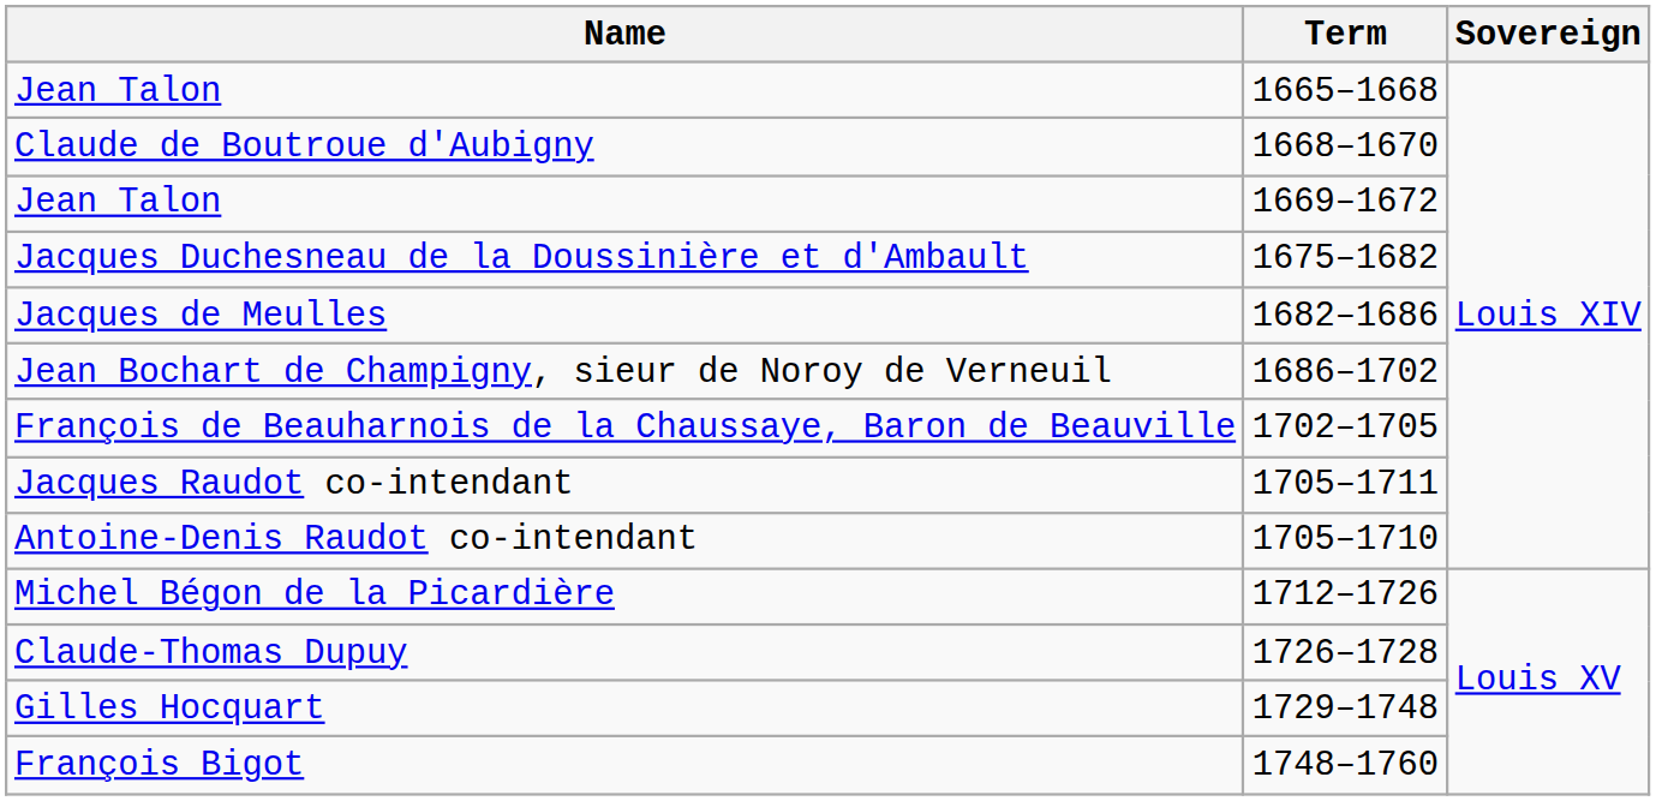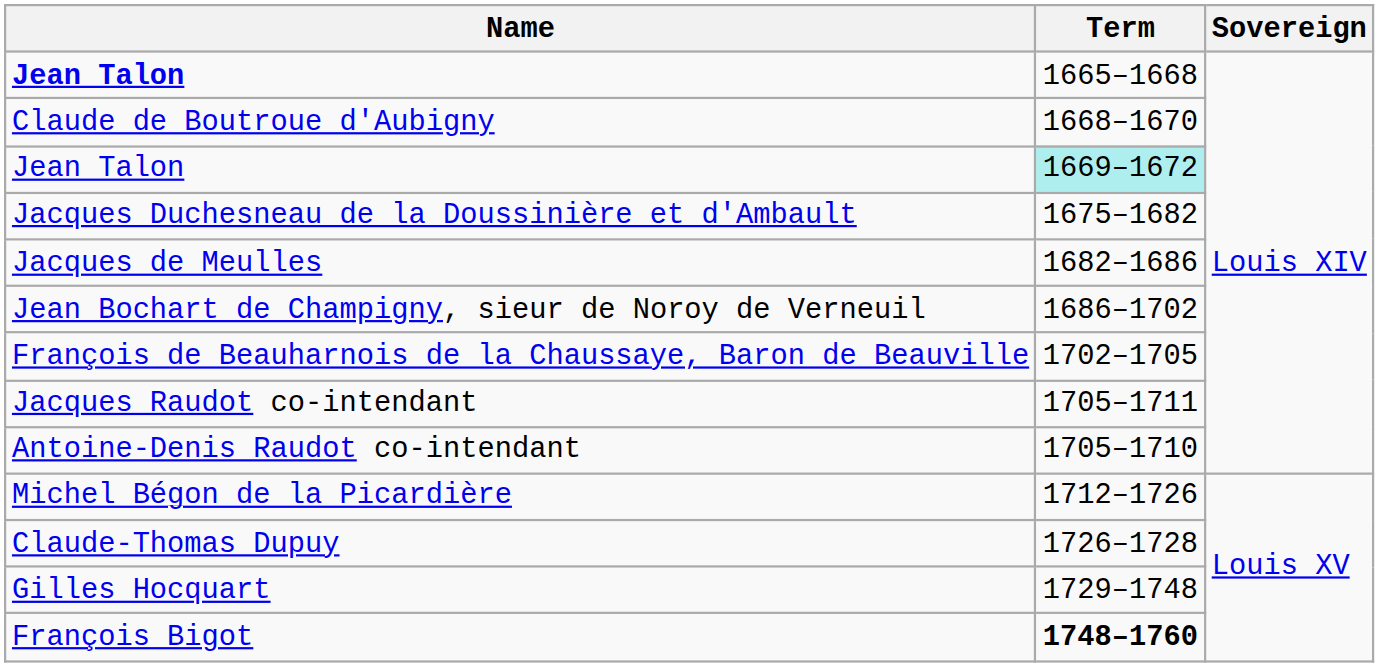Jean Talon / 1665–1668 | Name: normal -> bold
Jean Talon / 1669–1672 | Term: no background -> paleturquoise background
François Bigot | Term: normal -> bold
